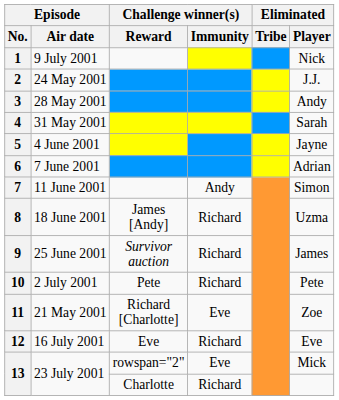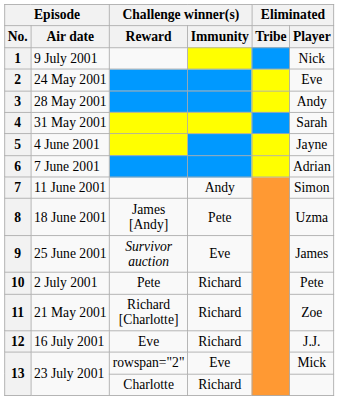2 | Eliminated / Player: J.J. -> Eve
8 | Challenge winner(s) / Immunity: Richard -> Pete
9 | Challenge winner(s) / Immunity: Richard -> Eve
11 | Challenge winner(s) / Immunity: Eve -> Richard
12 | Eliminated / Player: Eve -> J.J.
